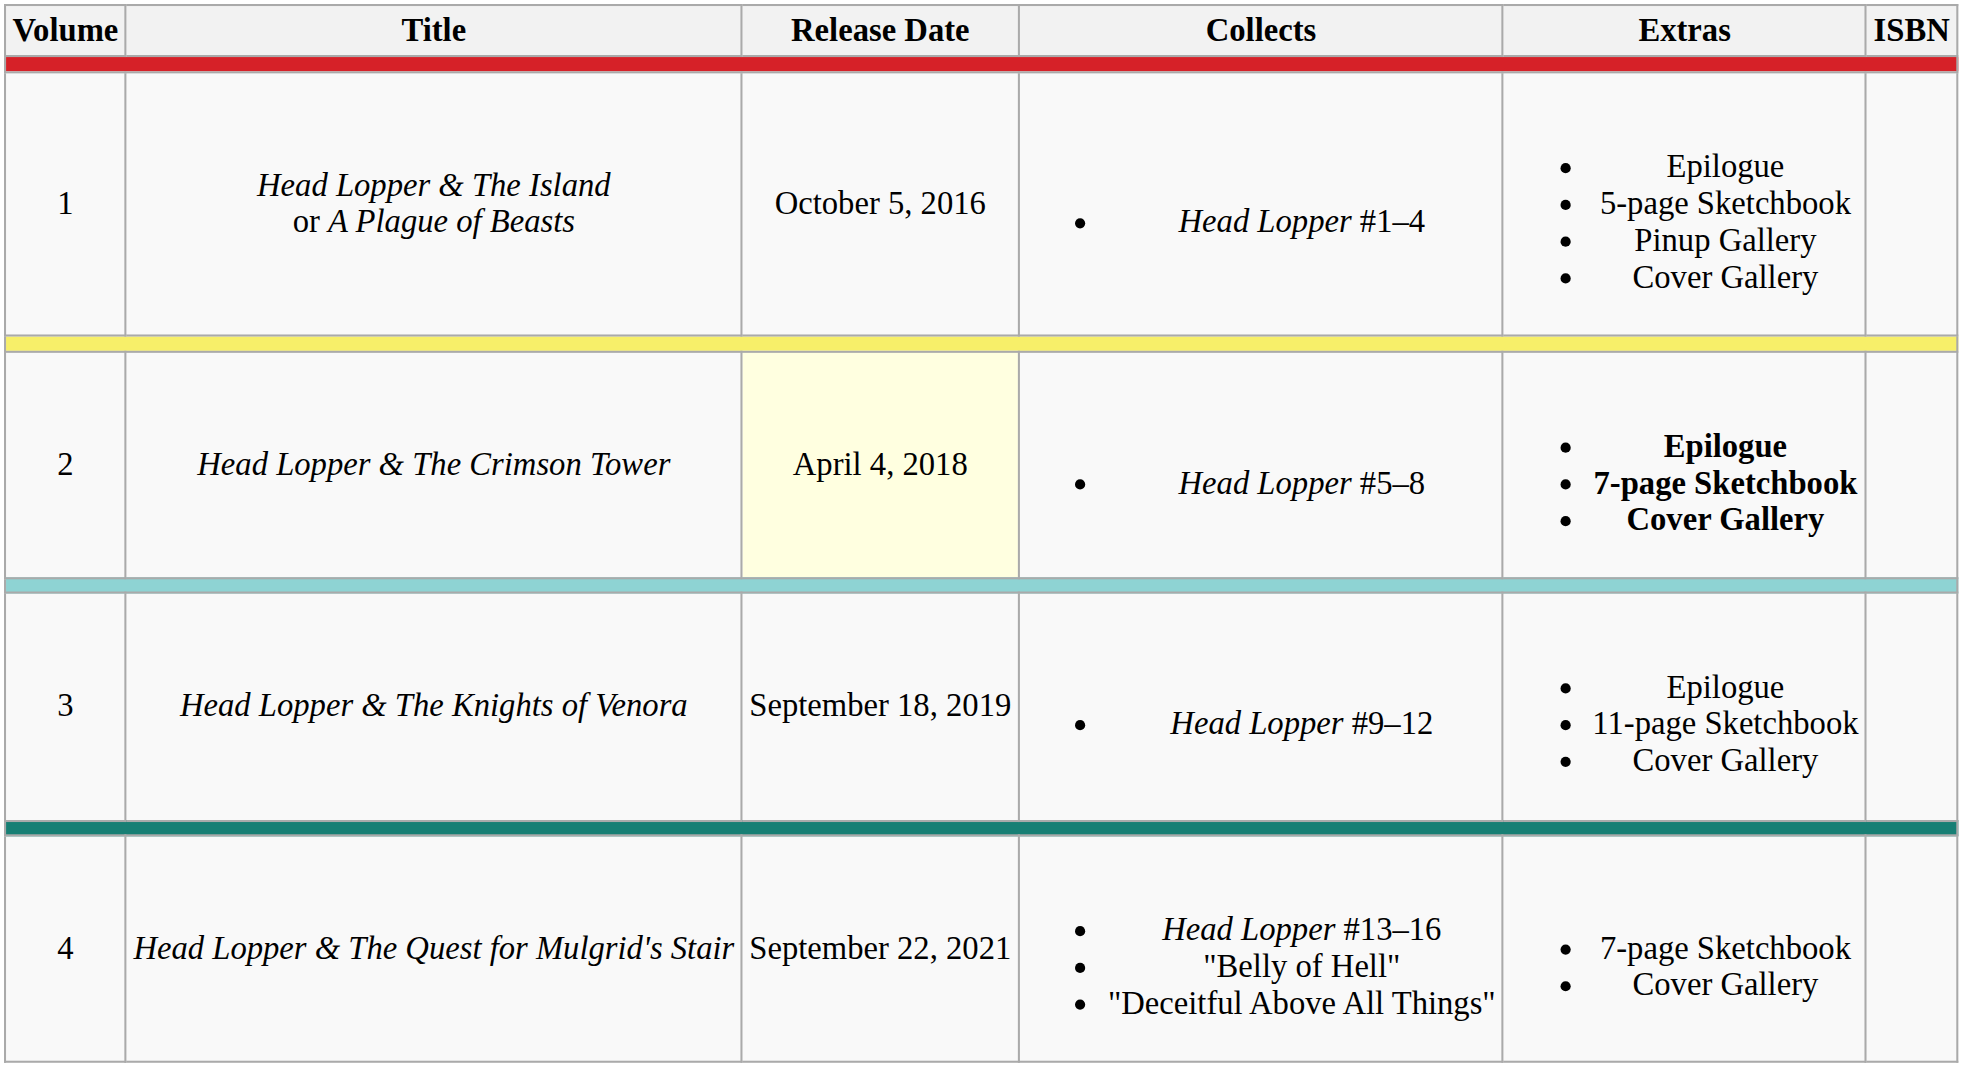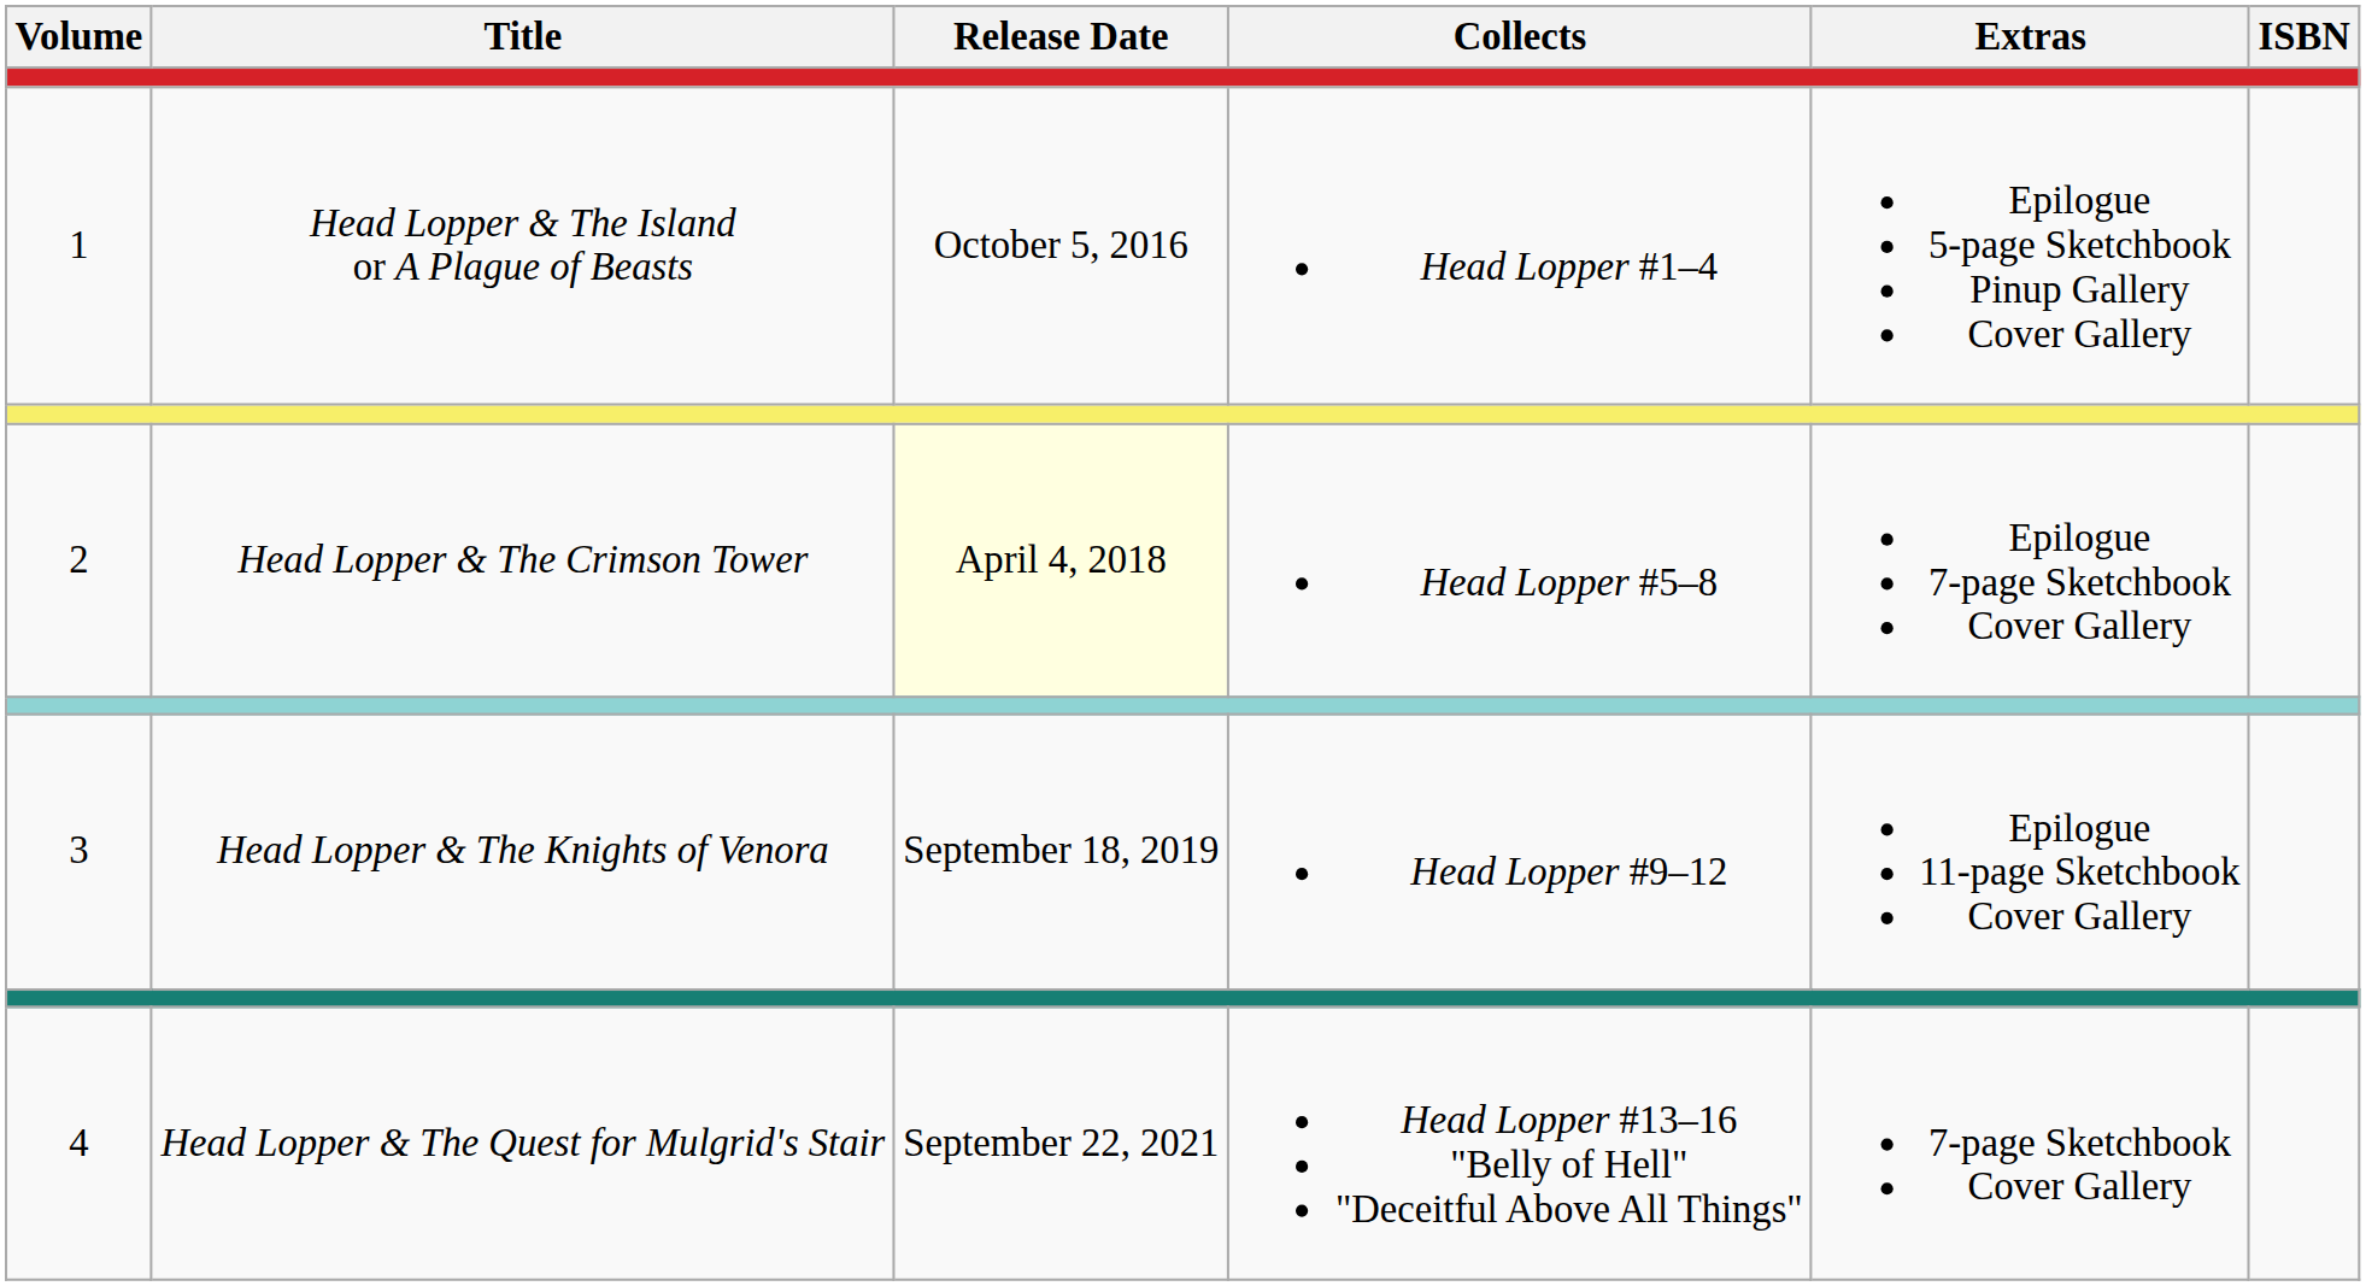2 | Extras: bold -> normal
